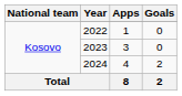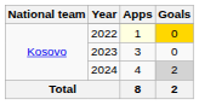2022 | Apps: no background -> lightyellow background
2022 | Goals: no background -> gold background
2024 | Goals: no background -> lightgrey background
